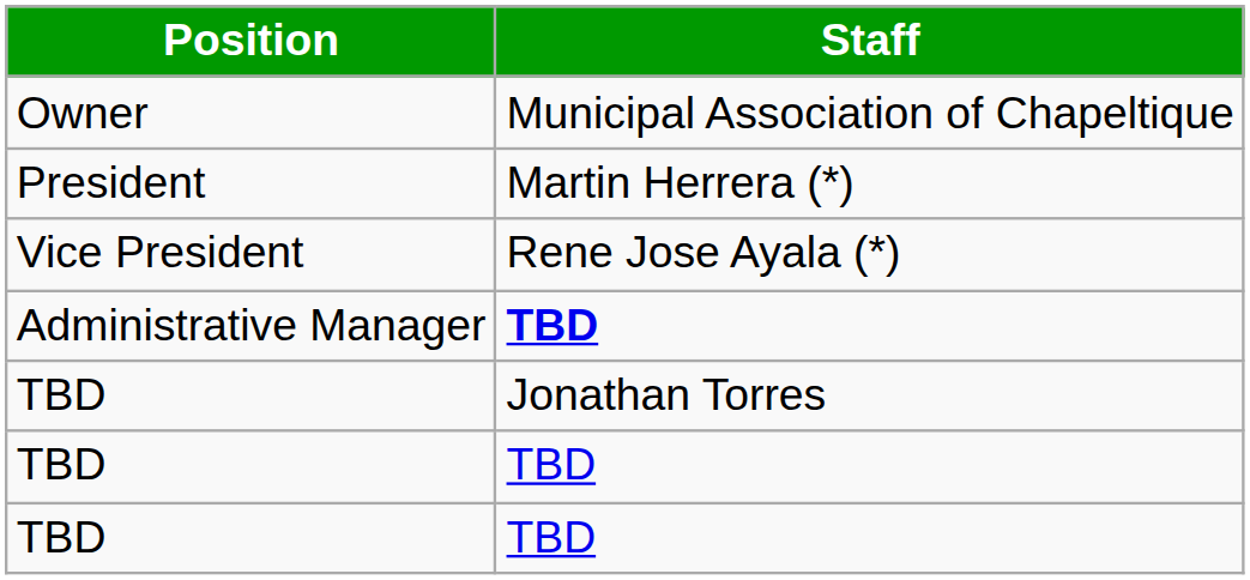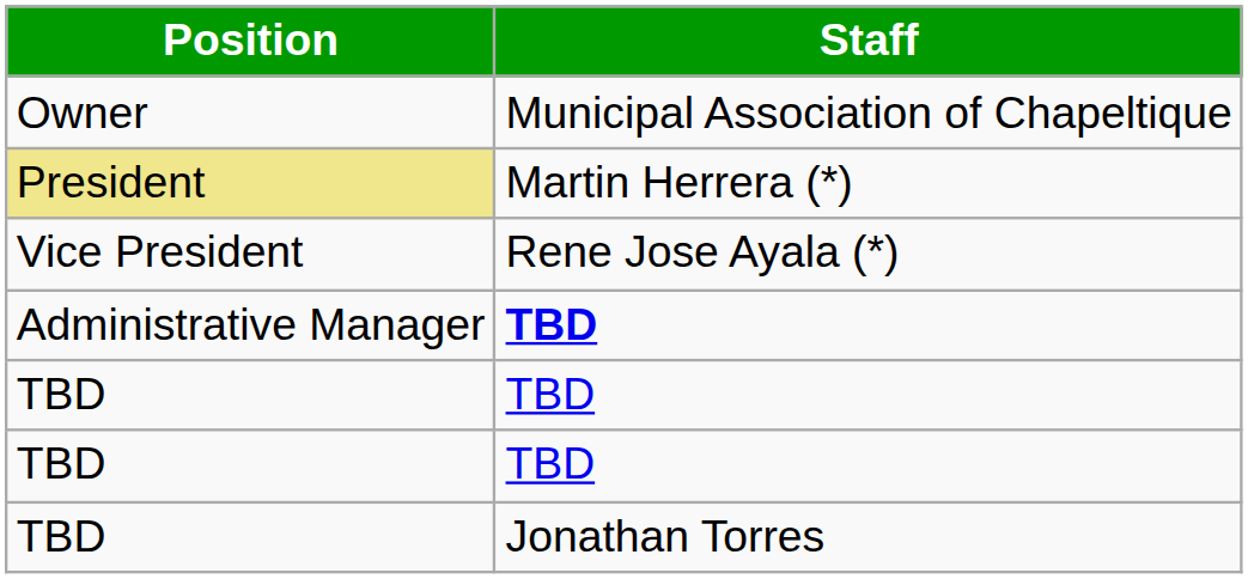row 3 | Position: no background -> khaki background
row 6 | Staff: Jonathan Torres -> TBD
row 8 | Staff: TBD -> Jonathan Torres
